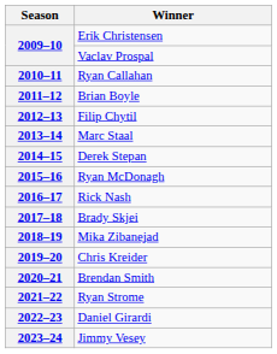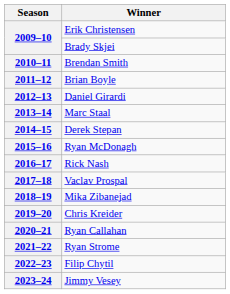row 3 | Winner: Vaclav Prospal -> Brady Skjei
row 4 | Winner: Ryan Callahan -> Brendan Smith
row 6 | Winner: Filip Chytil -> Daniel Girardi
row 11 | Winner: Brady Skjei -> Vaclav Prospal
row 14 | Winner: Brendan Smith -> Ryan Callahan
row 16 | Winner: Daniel Girardi -> Filip Chytil
